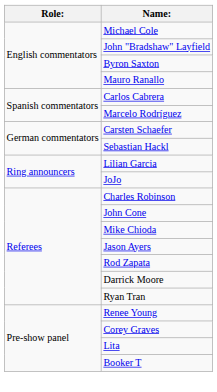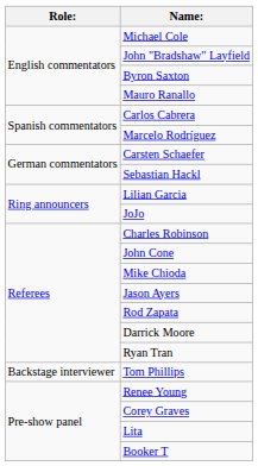+ row: Backstage interviewer | Tom Phillips
